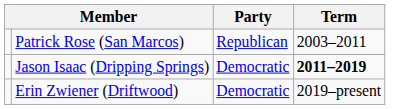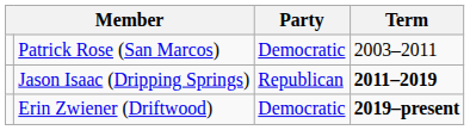Patrick Rose (San Marcos) | Party: Republican -> Democratic
Jason Isaac (Dripping Springs) | Party: Democratic -> Republican
Erin Zwiener (Driftwood) | Term: normal -> bold
